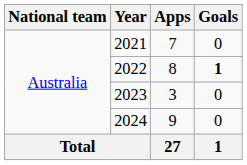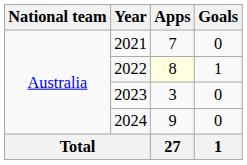2022 | Apps: no background -> lightyellow background
2022 | Goals: bold -> normal
